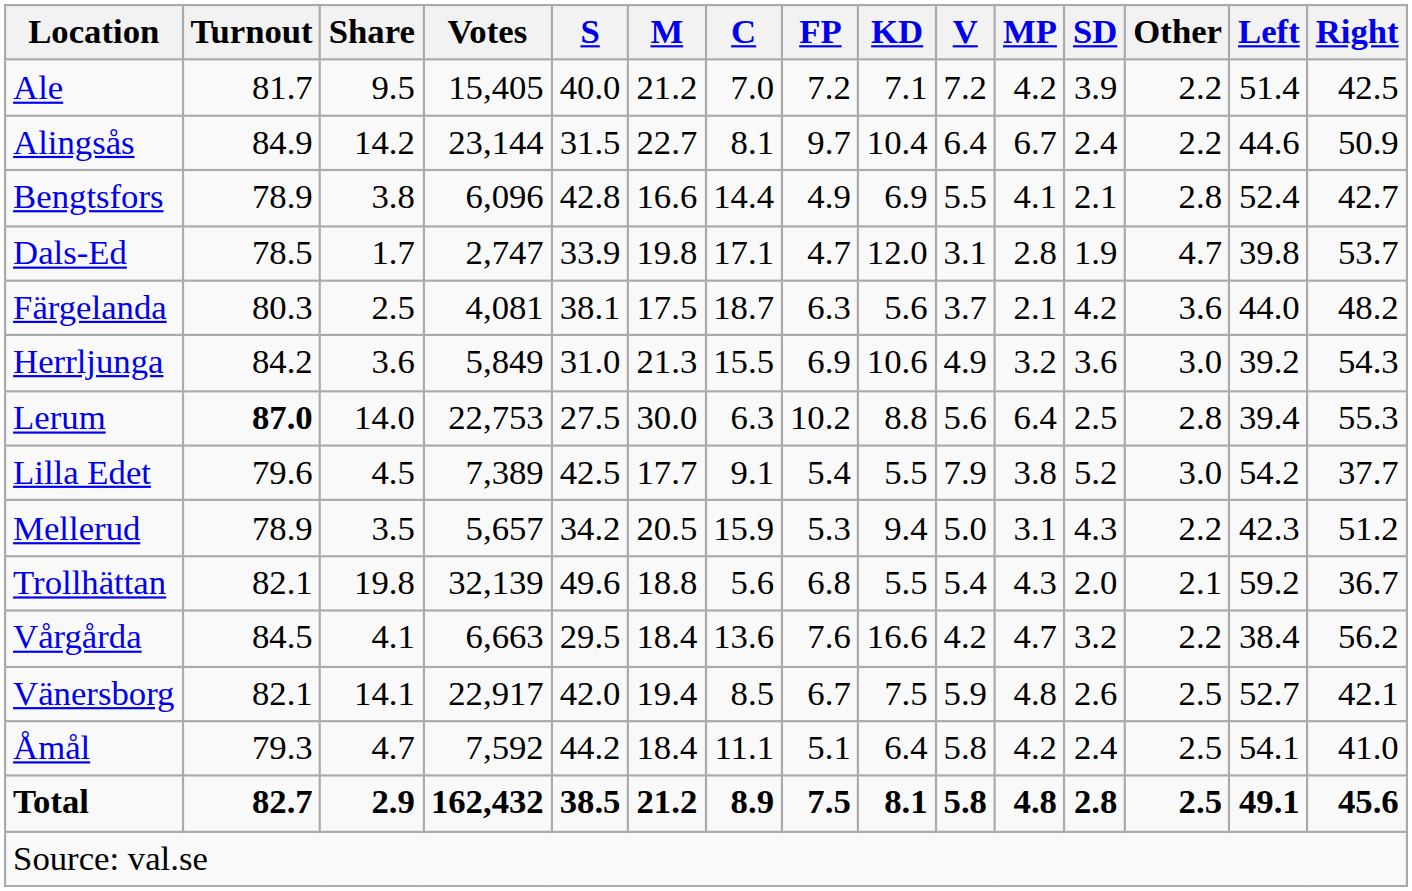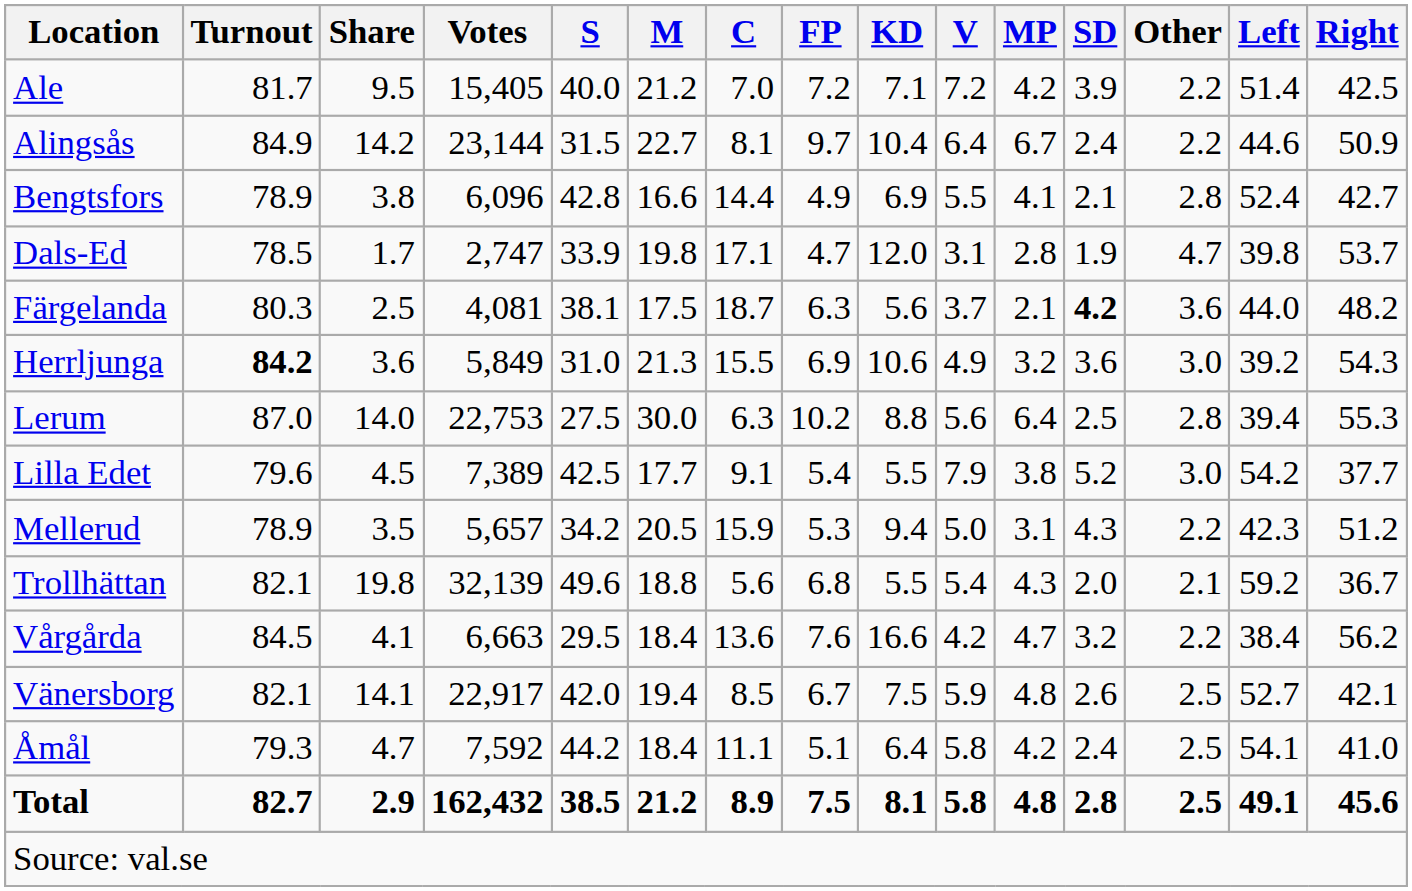Färgelanda | SD: normal -> bold
Herrljunga | Turnout: normal -> bold
Lerum | Turnout: bold -> normal
